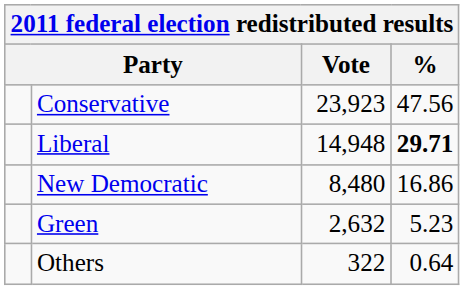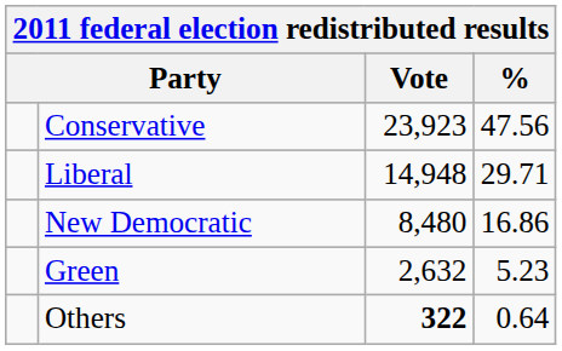Liberal | %: bold -> normal
Others | Vote: normal -> bold
